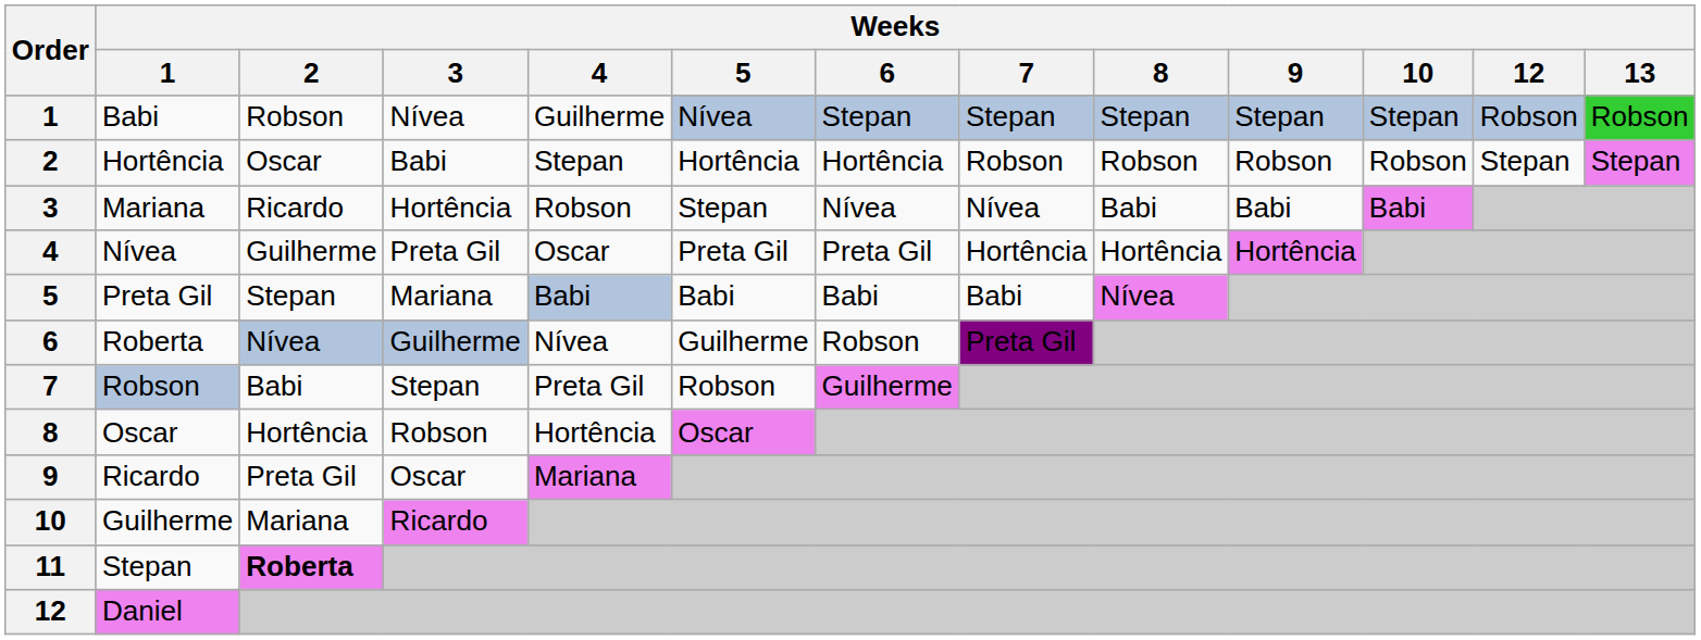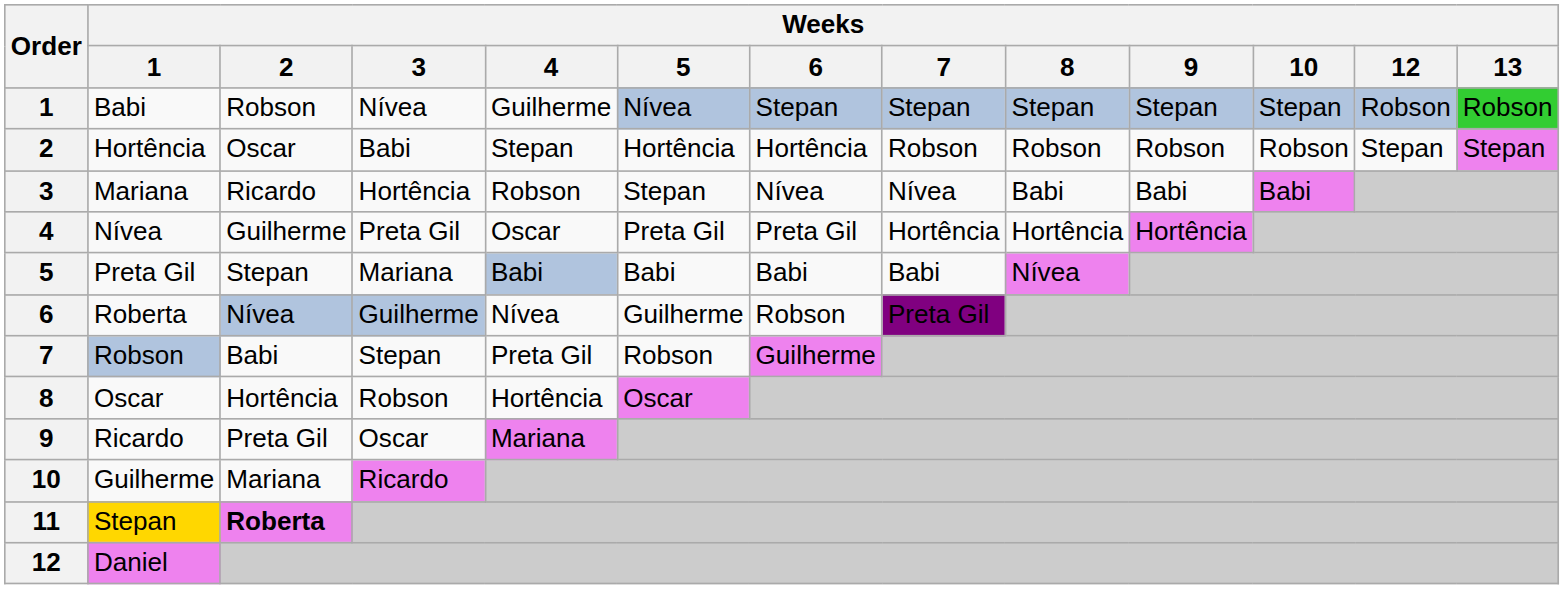11 | Weeks / 1: no background -> gold background
